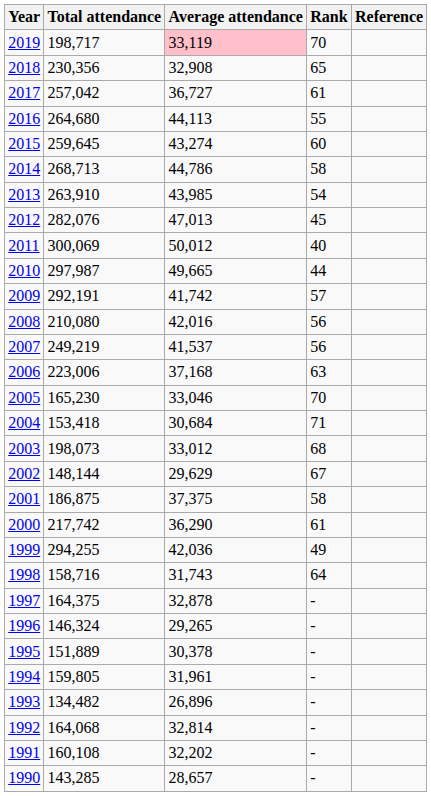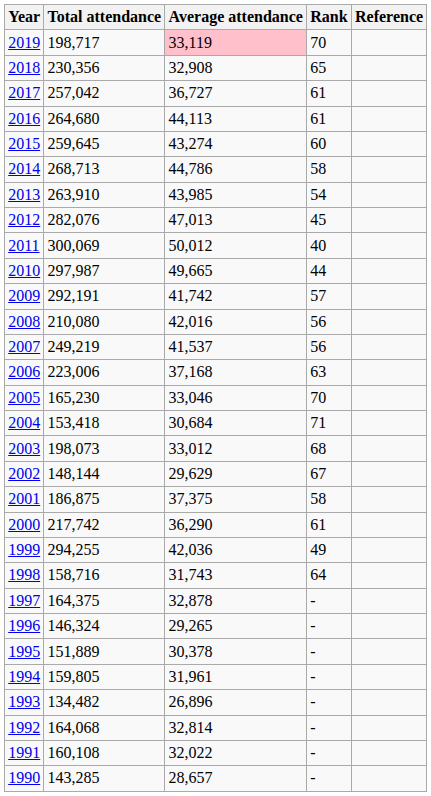2016 | Rank: 55 -> 61
1991 | Average attendance: 32,202 -> 32,022
